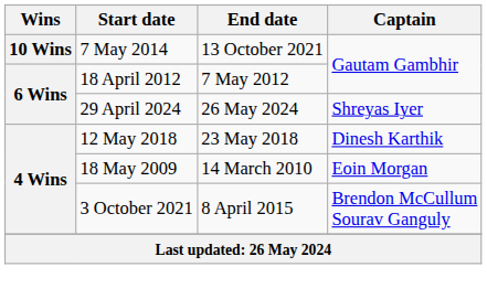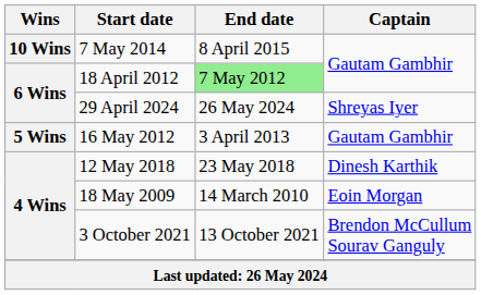7 May 2014 | End date: 13 October 2021 -> 8 April 2015
18 April 2012 | End date: no background -> lightgreen background
+ row: 5 Wins | 16 May 2012 | 3 April 2013 | Gautam Gambhir
3 October 2021 | End date: 8 April 2015 -> 13 October 2021
